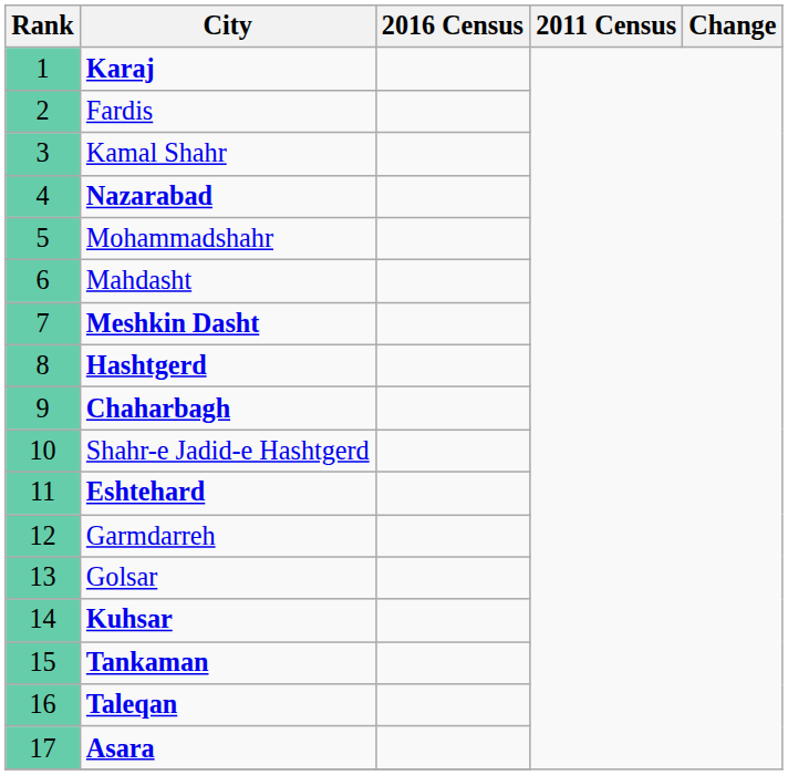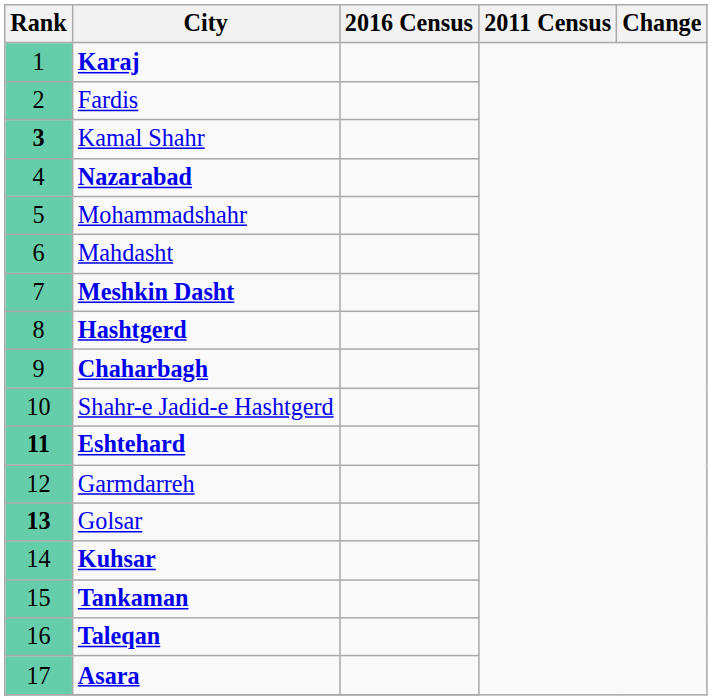Kamal Shahr | Rank: normal -> bold
Eshtehard | Rank: normal -> bold
Golsar | Rank: normal -> bold
